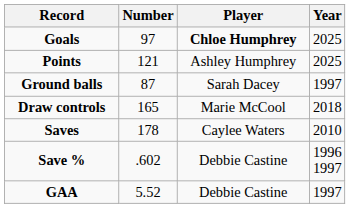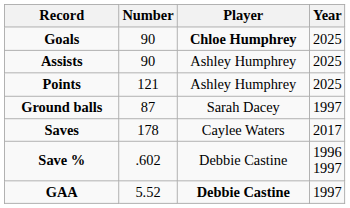Goals | Number: 97 -> 90
+ row: Assists | 90 | Ashley Humphrey | 2025
- row: Draw controls | 165 | Marie McCool | 2018
Saves | Year: 2010 -> 2017
GAA | Player: normal -> bold
